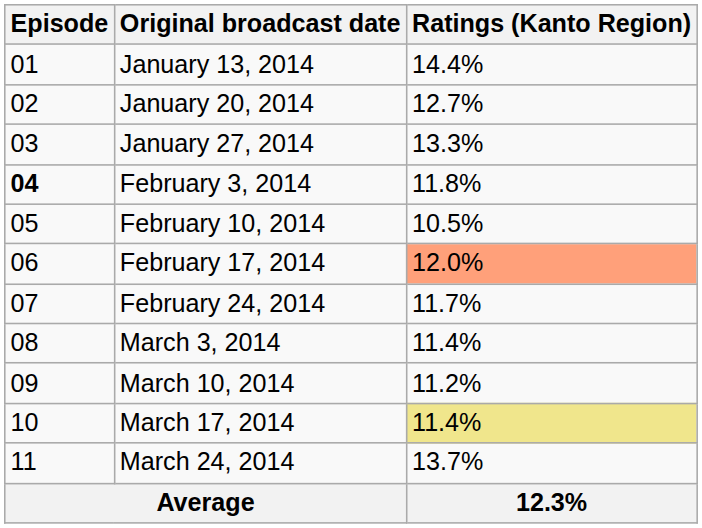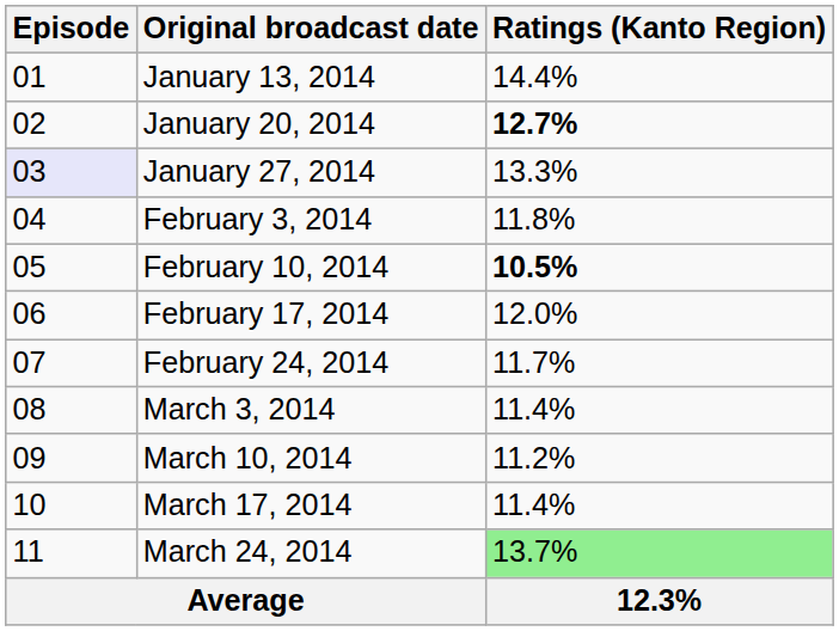January 20, 2014 | Ratings (Kanto Region): normal -> bold
January 27, 2014 | Episode: no background -> lavender background
February 3, 2014 | Episode: bold -> normal
February 10, 2014 | Ratings (Kanto Region): normal -> bold
February 17, 2014 | Ratings (Kanto Region): lightsalmon background -> no background
March 17, 2014 | Ratings (Kanto Region): khaki background -> no background
March 24, 2014 | Ratings (Kanto Region): no background -> lightgreen background
